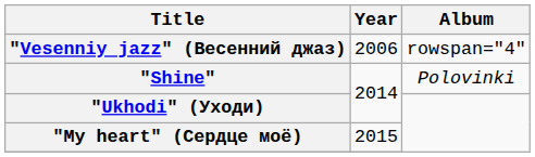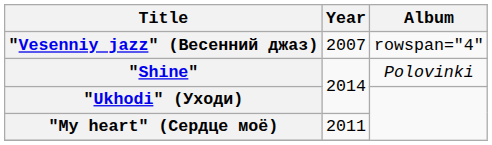"Vesenniy jazz" (Весенний джаз) | Year: 2006 -> 2007
"My heart" (Сердце моё) | Year: 2015 -> 2011
